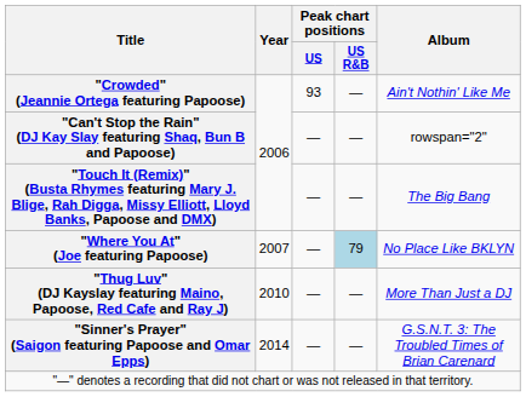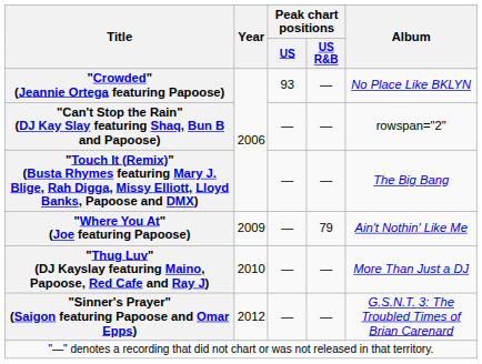"Crowded" (Jeannie Ortega featuring Papoose) | Album: Ain't Nothin' Like Me -> No Place Like BKLYN
"Where You At" (Joe featuring Papoose) | Year: 2007 -> 2009
"Where You At" (Joe featuring Papoose) | Peak chart positions / US R&B: lightblue background -> no background
"Where You At" (Joe featuring Papoose) | Album: No Place Like BKLYN -> Ain't Nothin' Like Me
"Sinner's Prayer" (Saigon featuring Papoose and Omar Epps) | Year: 2014 -> 2012
